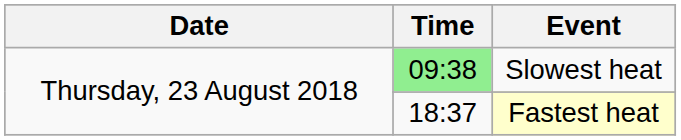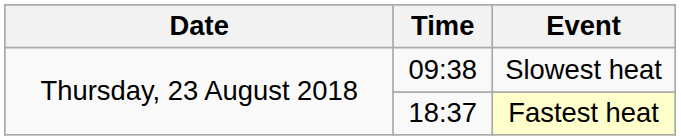Slowest heat | Time: lightgreen background -> no background
